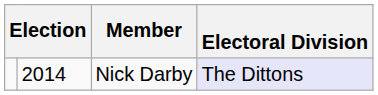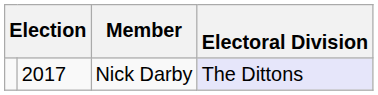Nick Darby | column 2: 2014 -> 2017
